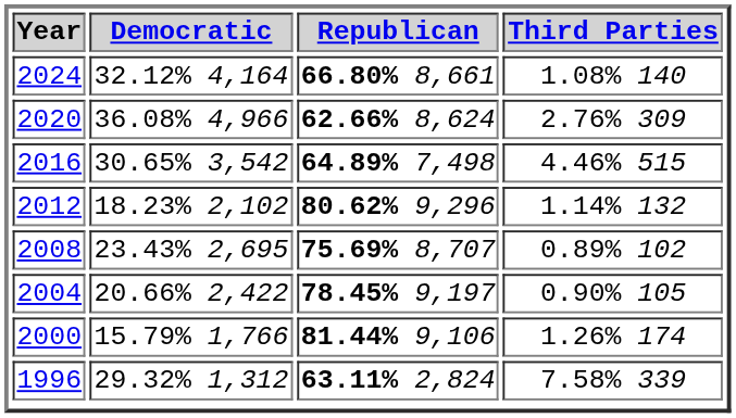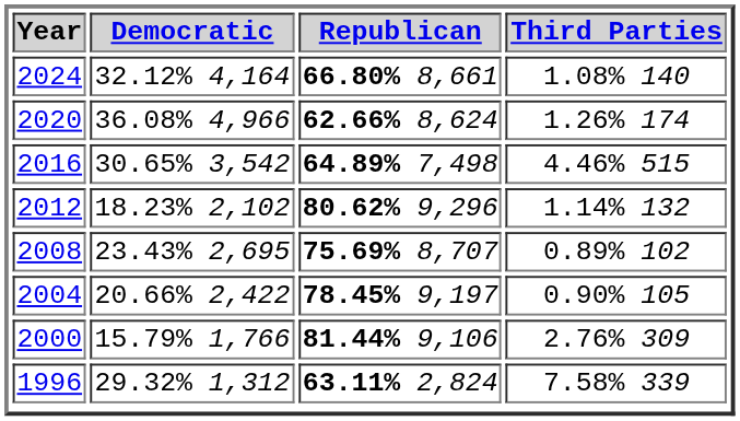2020 | Third Parties: 2.76% 309 -> 1.26% 174
2000 | Third Parties: 1.26% 174 -> 2.76% 309
